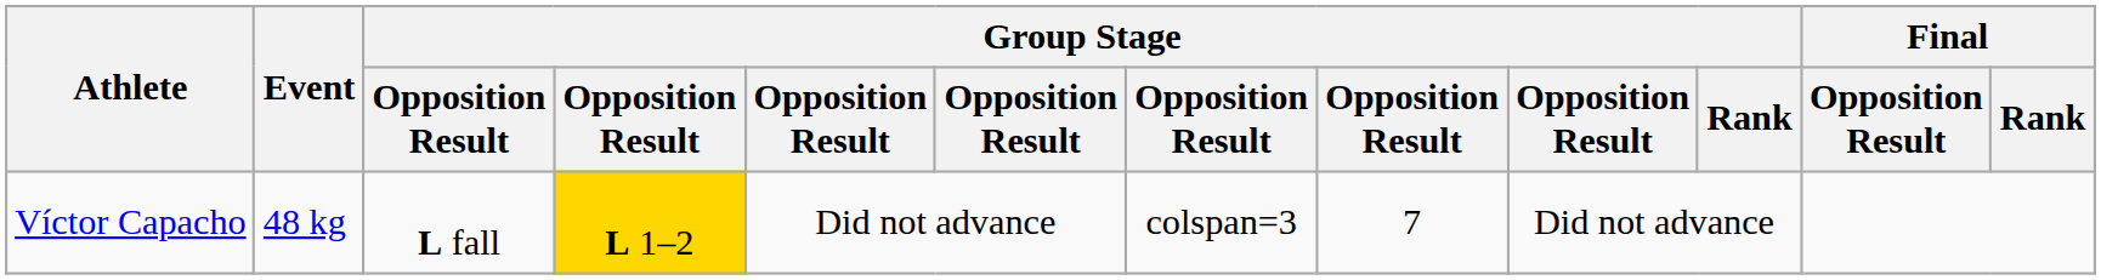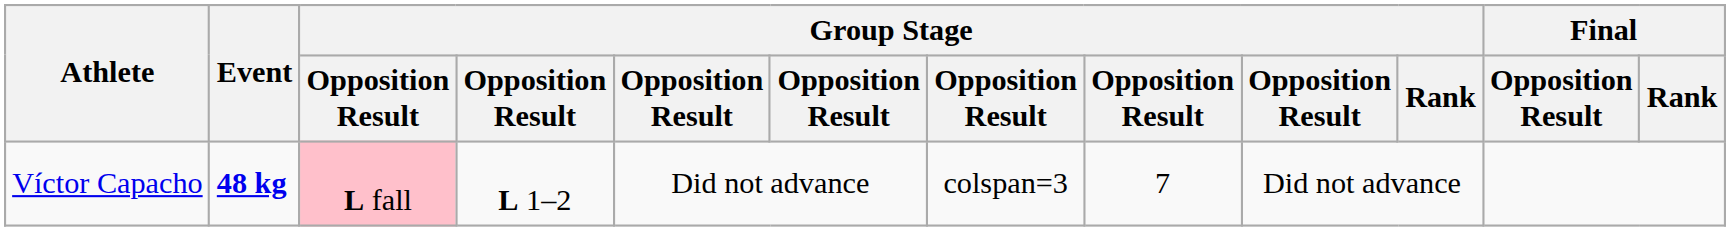Víctor Capacho | Event: normal -> bold
Víctor Capacho | column 3: no background -> pink background
Víctor Capacho | column 4: gold background -> no background
